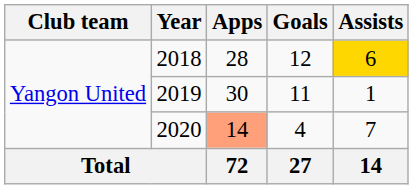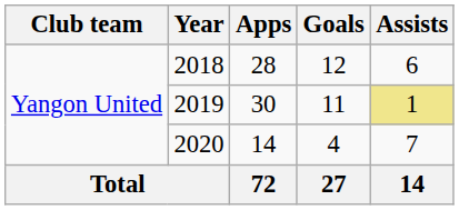2018 | Assists: gold background -> no background
2019 | Assists: no background -> khaki background
2020 | Apps: lightsalmon background -> no background
